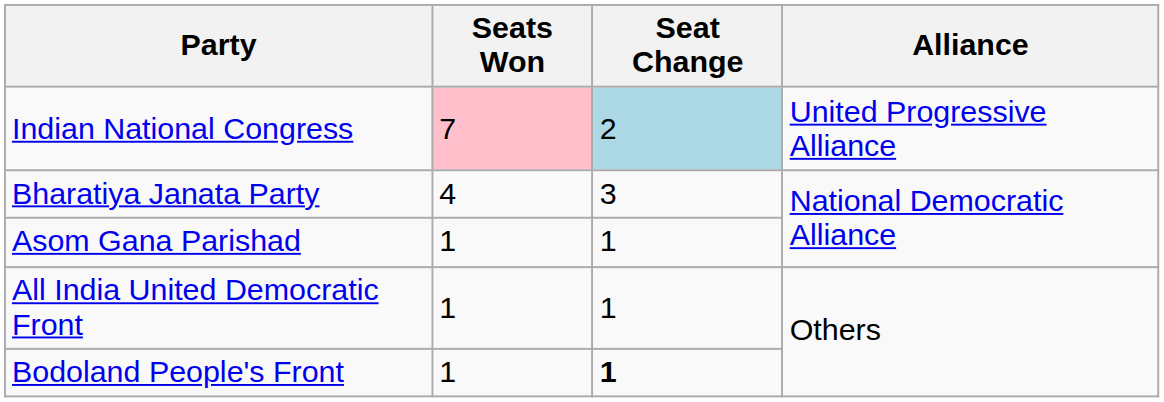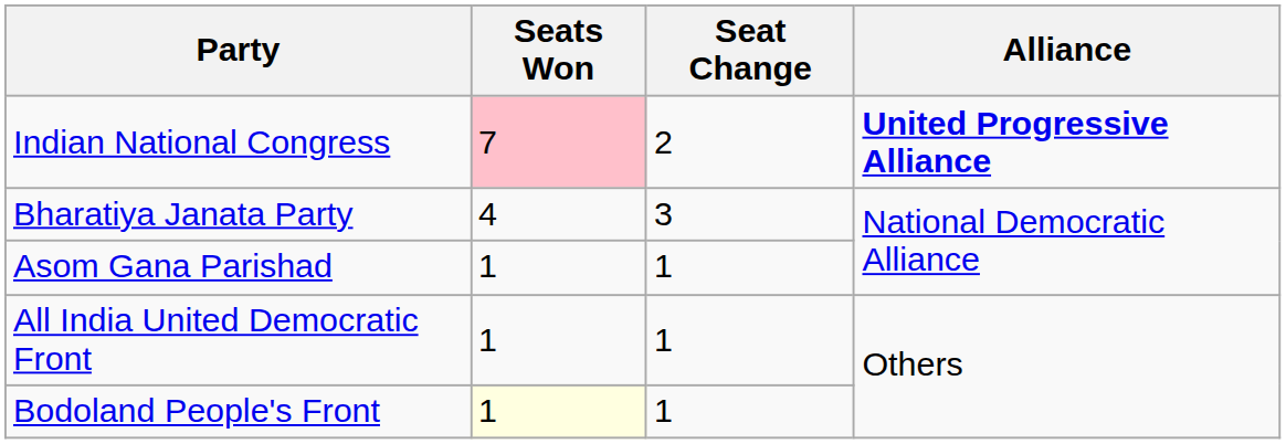Indian National Congress | Seat Change: lightblue background -> no background
Indian National Congress | Alliance: normal -> bold
Bodoland People's Front | Seats Won: no background -> lightyellow background
Bodoland People's Front | Seat Change: bold -> normal
